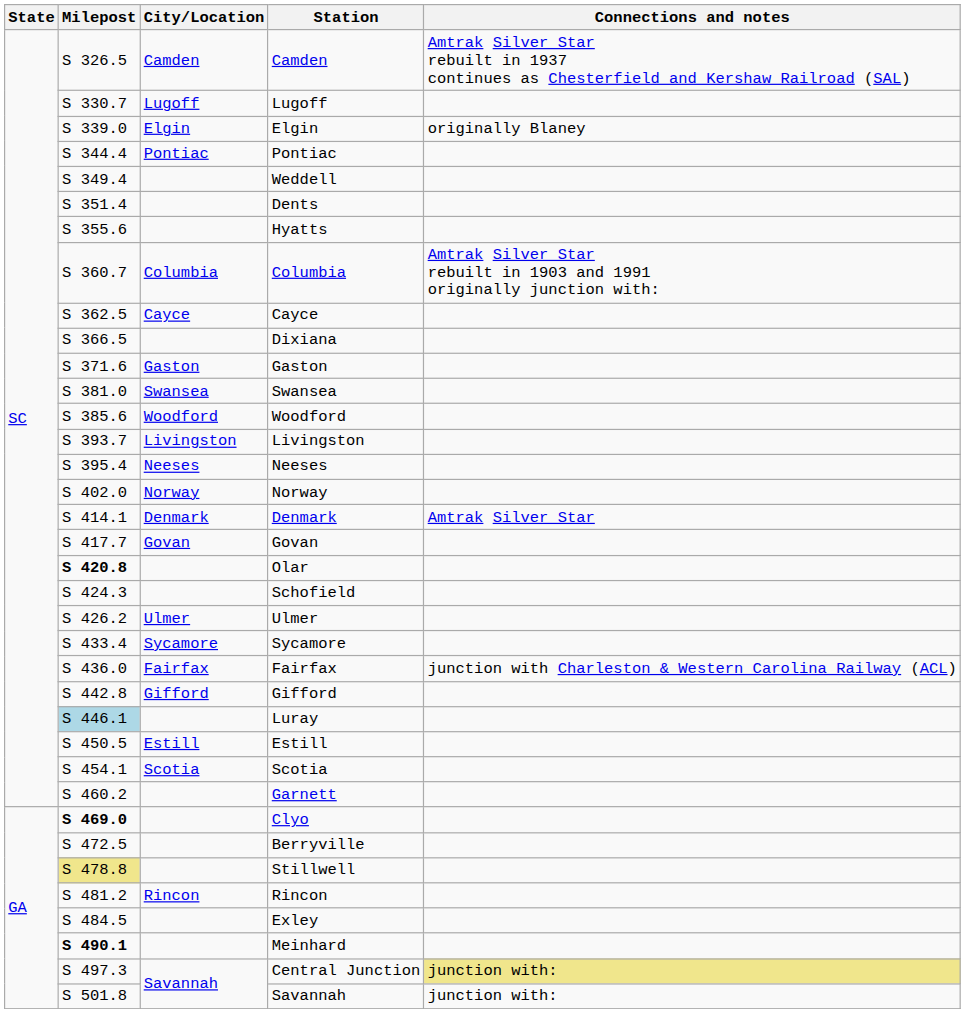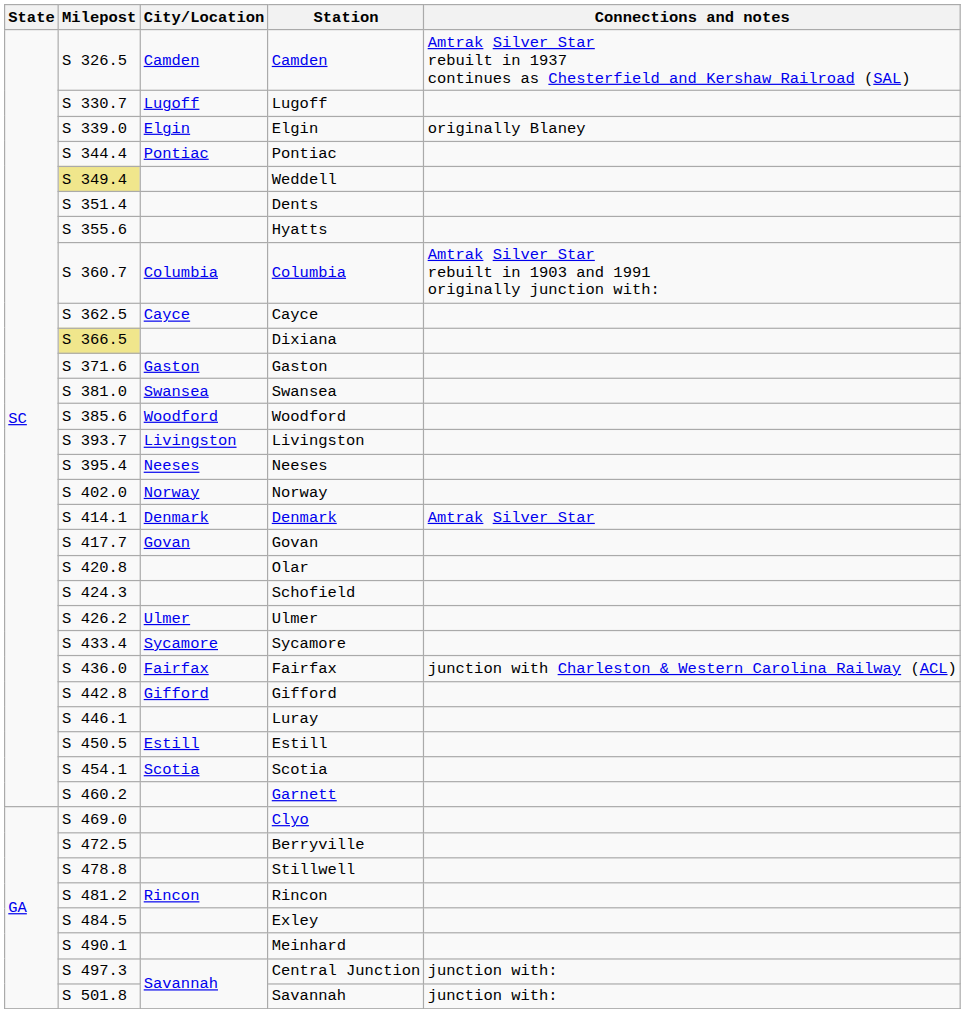Weddell | Milepost: no background -> khaki background
Dixiana | Milepost: no background -> khaki background
Olar | Milepost: bold -> normal
Luray | Milepost: lightblue background -> no background
Clyo | Milepost: bold -> normal
Stillwell | Milepost: khaki background -> no background
Meinhard | Milepost: bold -> normal
Central Junction | Connections and notes: khaki background -> no background
